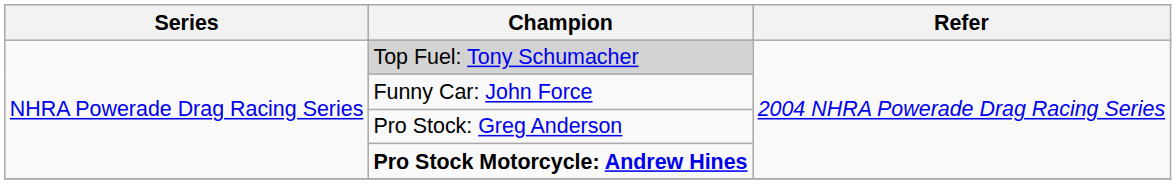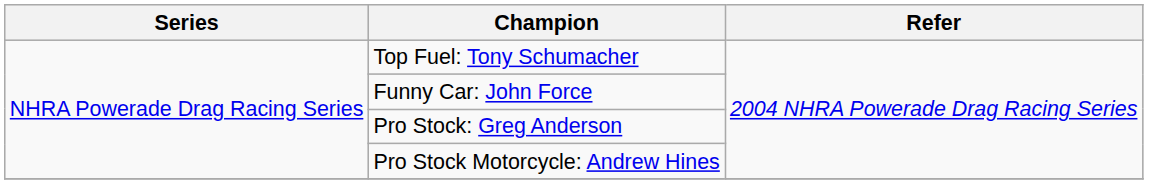Top Fuel: Tony Schumacher | Champion: lightgrey background -> no background
Pro Stock Motorcycle: Andrew Hines | Champion: bold -> normal
